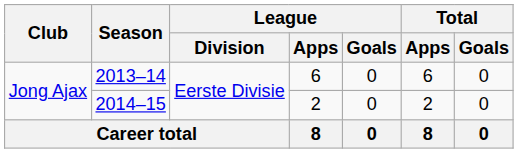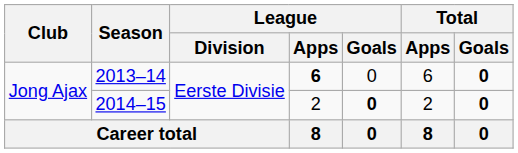2013–14 | League / Apps: normal -> bold
2013–14 | Total / Goals: normal -> bold
2014–15 | League / Goals: normal -> bold
2014–15 | Total / Goals: normal -> bold
